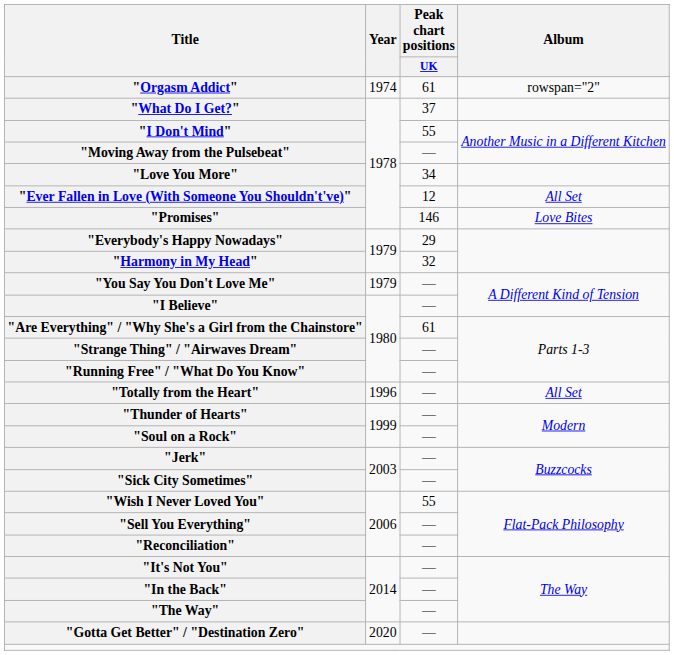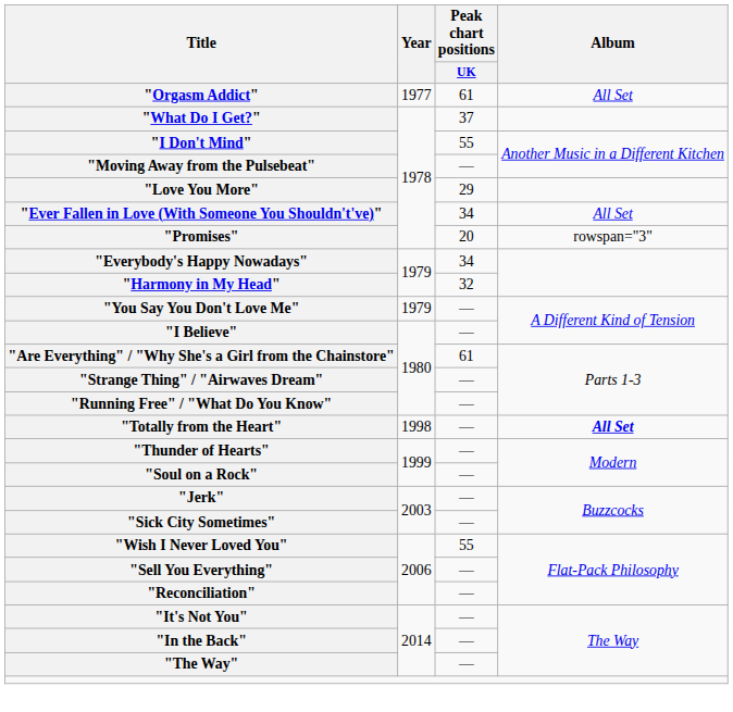"Orgasm Addict" | Year: 1974 -> 1977
"Orgasm Addict" | Album: rowspan="2" -> All Set
"Love You More" | Peak chart positions / UK: 34 -> 29
"Ever Fallen in Love (With Someone You Shouldn't've)" | Peak chart positions / UK: 12 -> 34
"Promises" | Peak chart positions / UK: 146 -> 20
"Promises" | Album: Love Bites -> rowspan="3"
"Everybody's Happy Nowadays" | Peak chart positions / UK: 29 -> 34
"Totally from the Heart" | Year: 1996 -> 1998
"Totally from the Heart" | Album: normal -> bold
- row: "Gotta Get Better" / "Destination Zero" | 2020 | —
